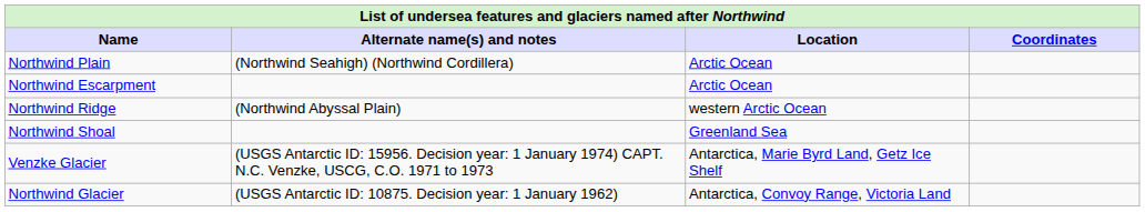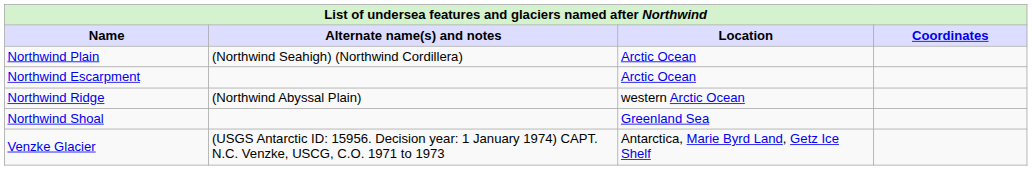- row: Northwind Glacier | (USGS Antarctic ID: 10875. Decision year: 1 January 1962) | Antarctica, Convoy Range, Victoria Land
